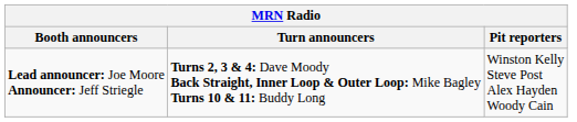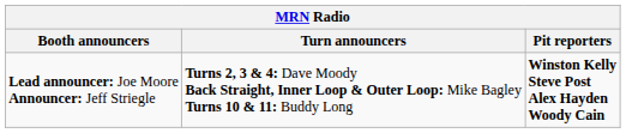Lead announcer: Joe Moore Announcer: Jeff Striegle | Pit reporters: normal -> bold
